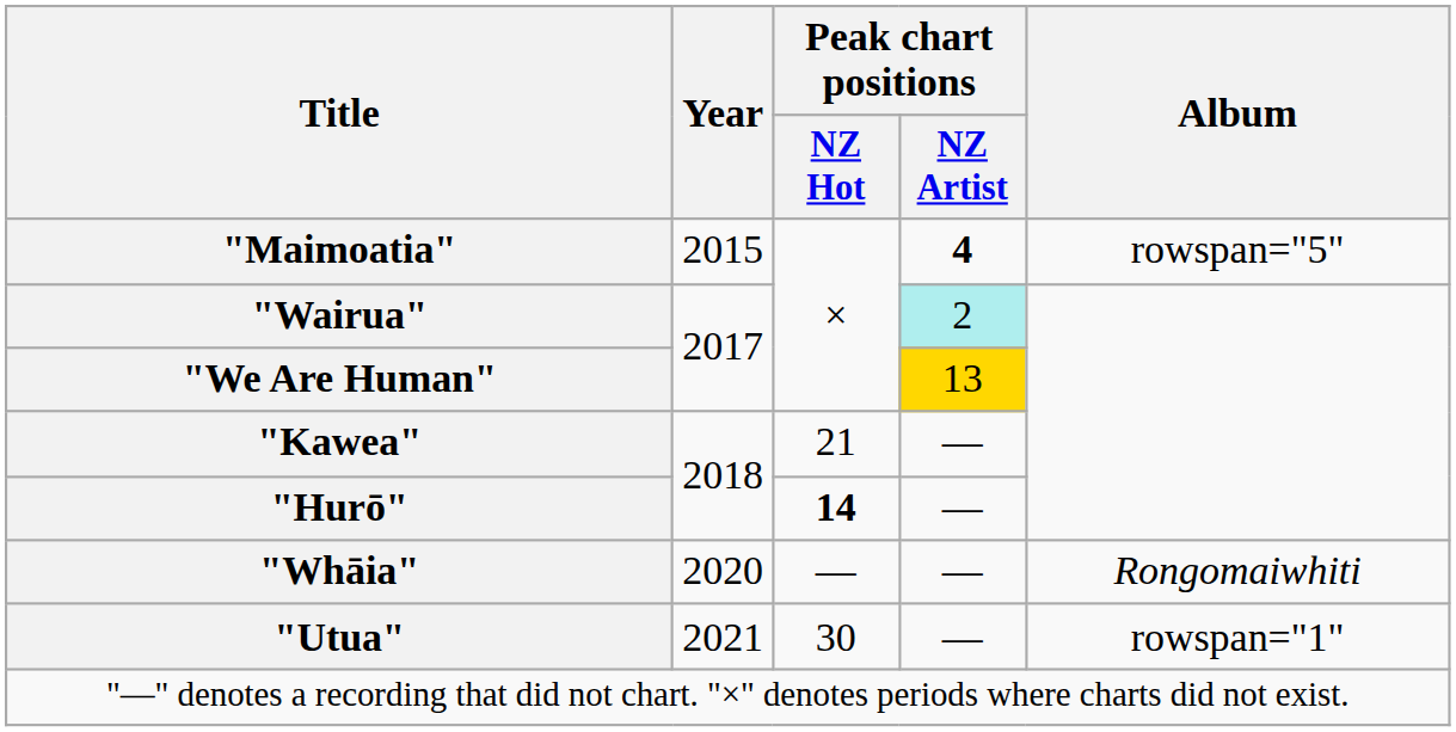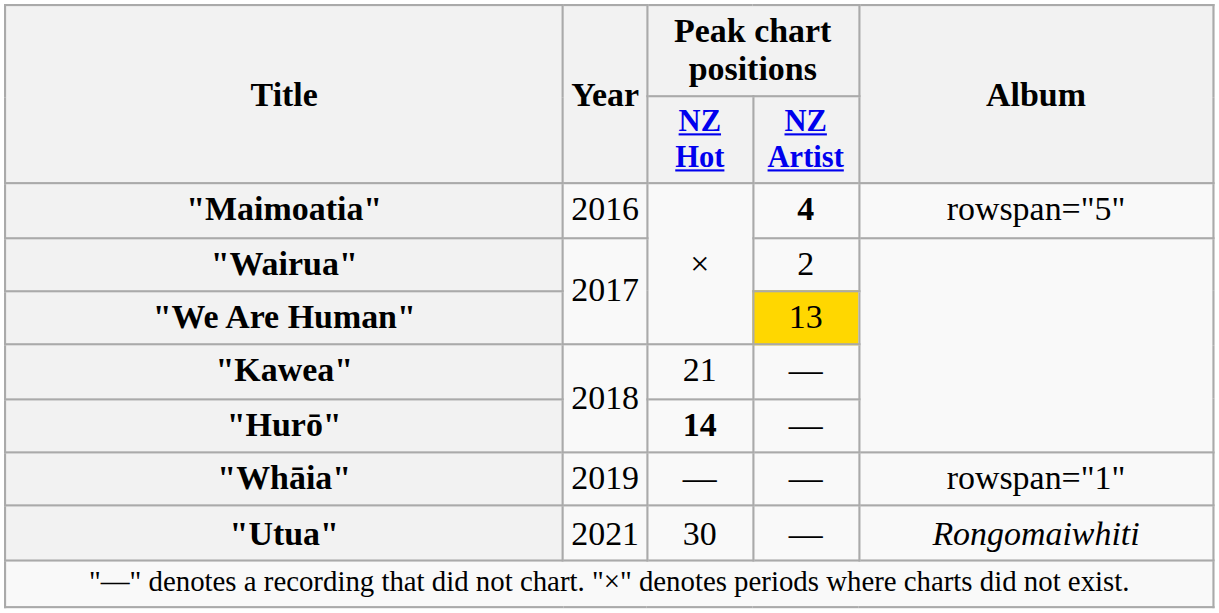"Maimoatia" | Year: 2015 -> 2016
"Wairua" | Peak chart positions / NZ Artist: paleturquoise background -> no background
"Whāia" | Year: 2020 -> 2019
"Whāia" | Album: Rongomaiwhiti -> rowspan="1"
"Utua" | Album: rowspan="1" -> Rongomaiwhiti
